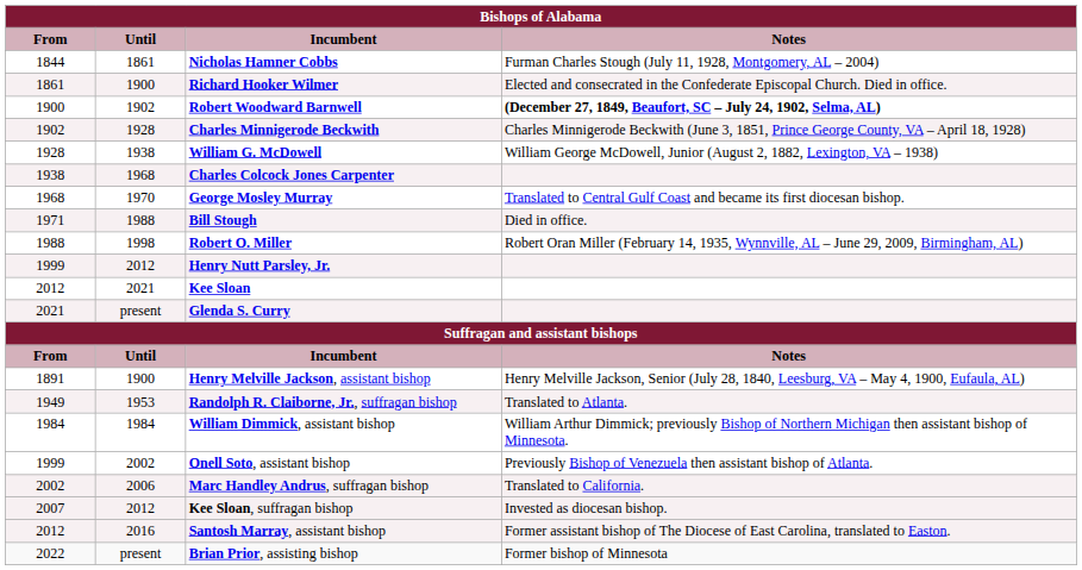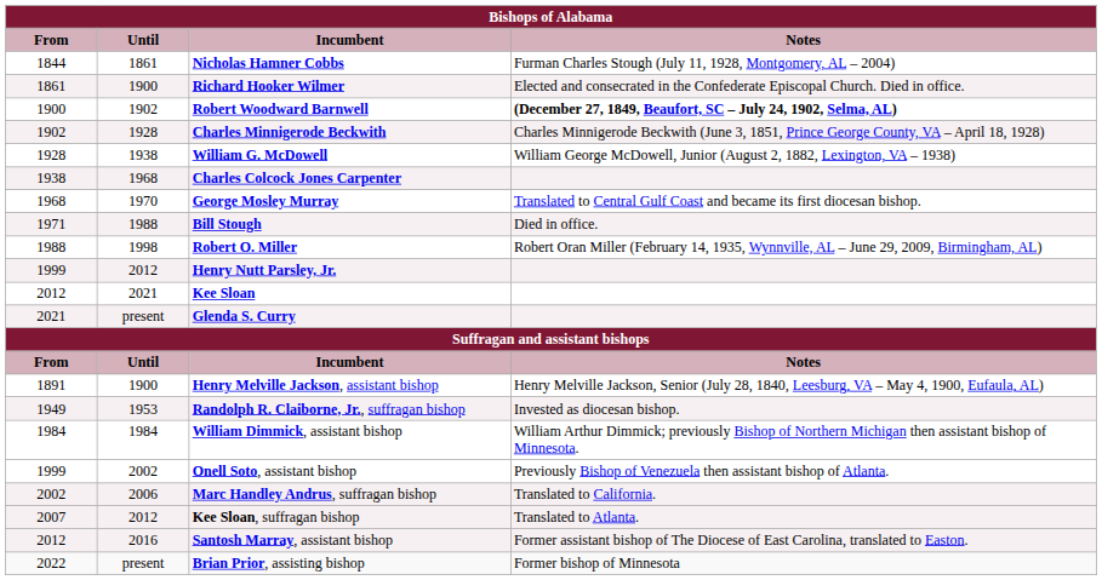Randolph R. Claiborne, Jr., suffragan bishop | Notes: Translated to Atlanta. -> Invested as diocesan bishop.
Kee Sloan, suffragan bishop | Notes: Invested as diocesan bishop. -> Translated to Atlanta.
